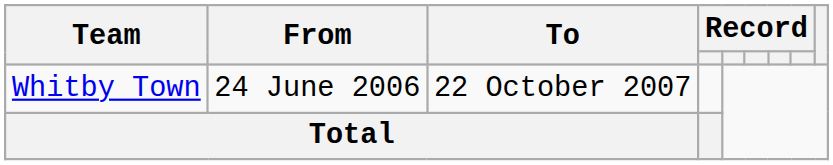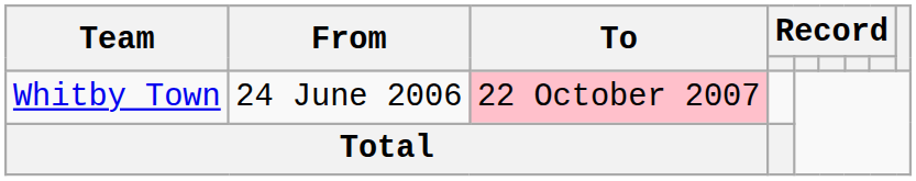Whitby Town | To: no background -> pink background
